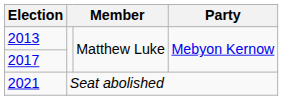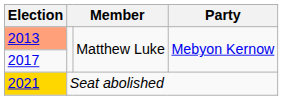2013 | Election: no background -> lightsalmon background
2021 | Election: no background -> gold background
